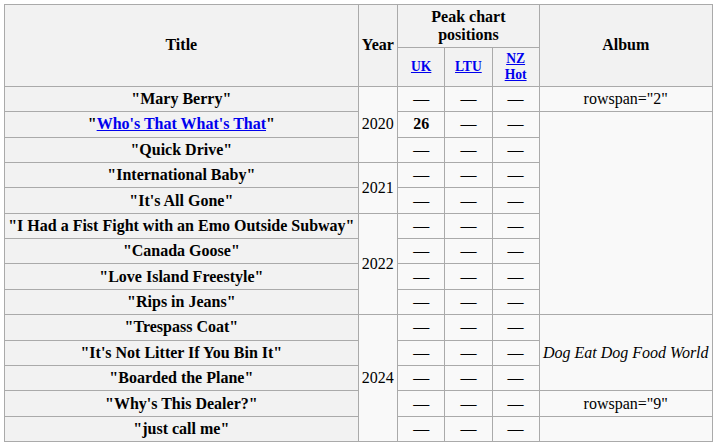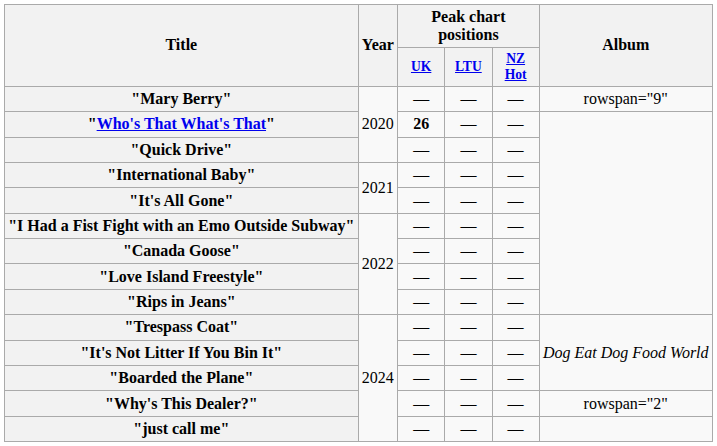"Mary Berry" | Album: rowspan="2" -> rowspan="9"
"Why's This Dealer?" | Album: rowspan="9" -> rowspan="2"
